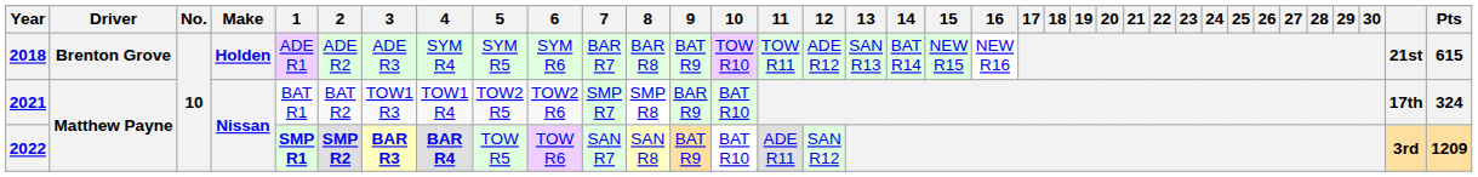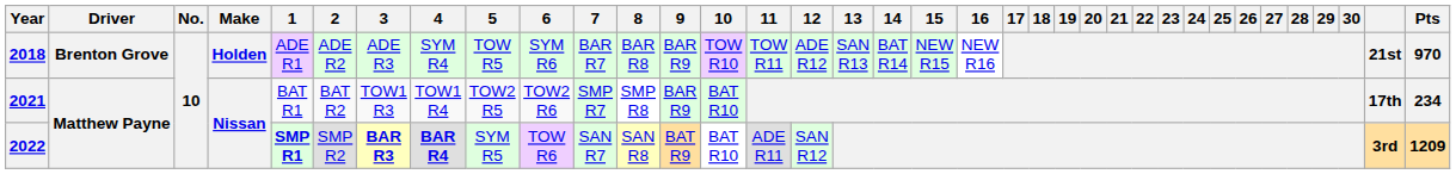2018 | 5: SYM R5 -> TOW R5
2018 | 9: BAT R9 -> BAR R9
2018 | Pts: 615 -> 970
2021 | Pts: 324 -> 234
2022 | 2: bold -> normal
2022 | 5: TOW R5 -> SYM R5
